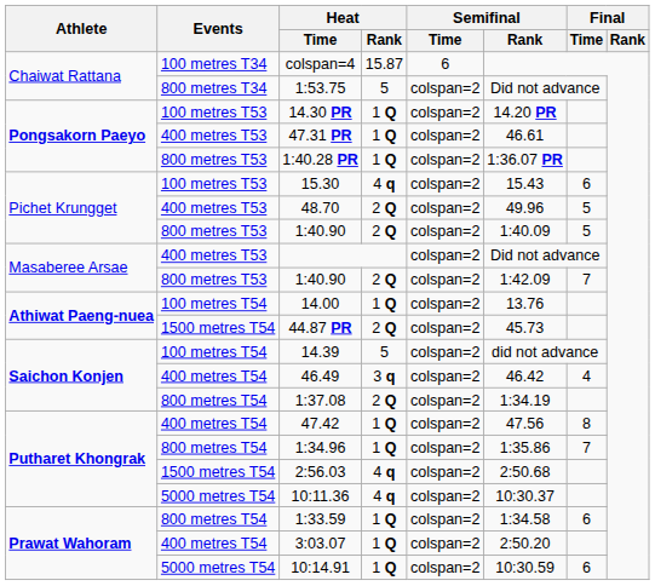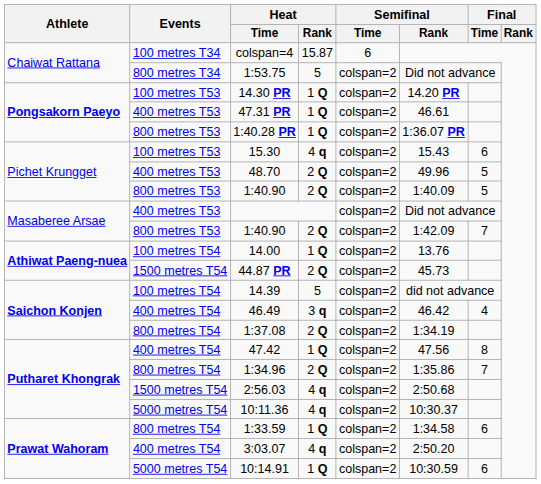1:34.96 | Heat / Rank: 1 Q -> 2 Q
3:03.07 | Heat / Rank: 1 Q -> 4 q
